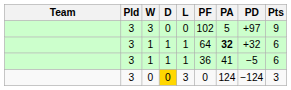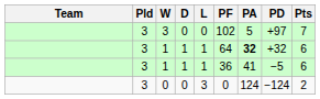row 2 | Pts: 9 -> 7
row 5 | D: gold background -> no background
row 5 | Pts: 3 -> 2
